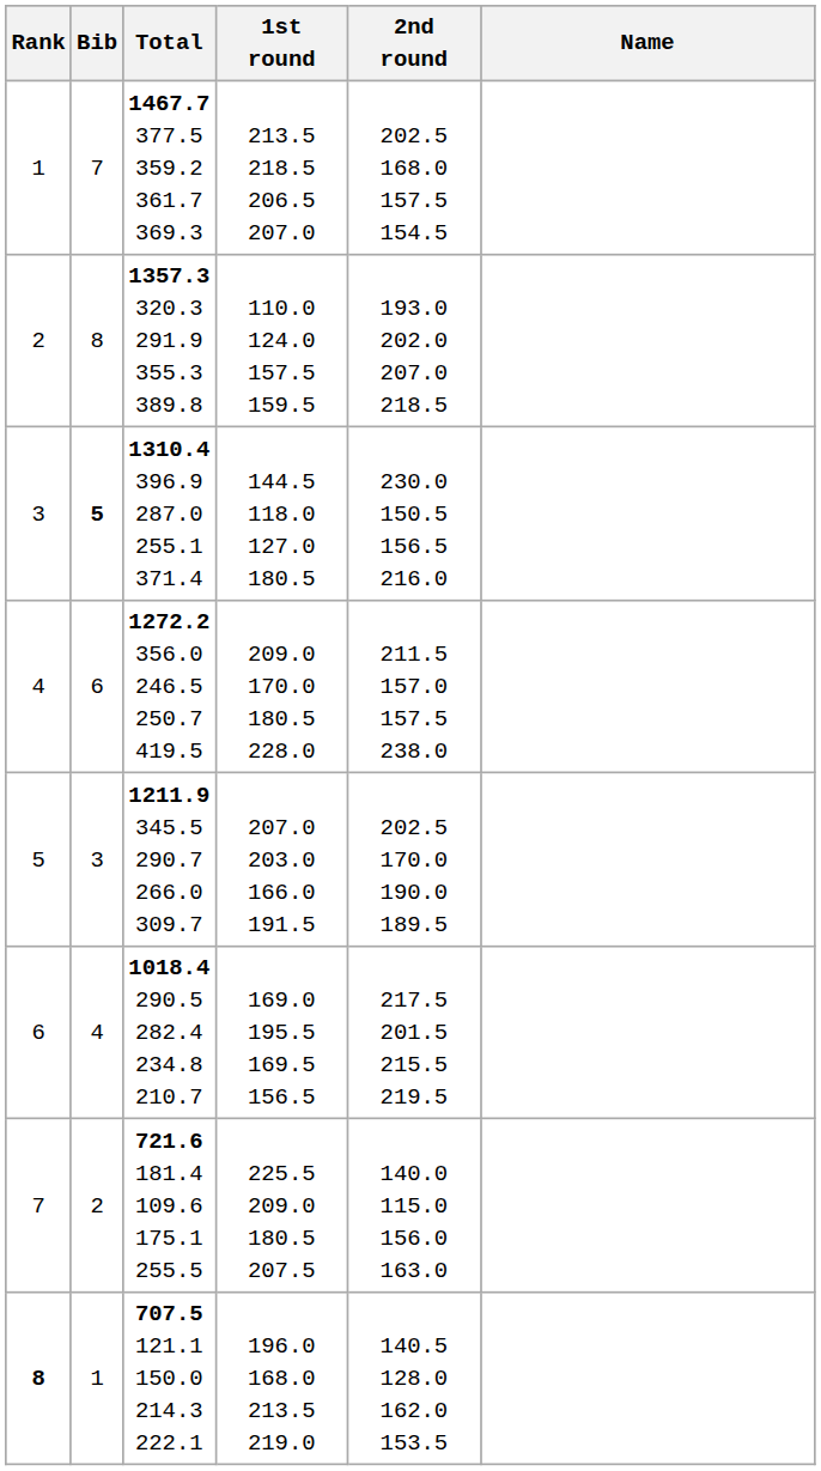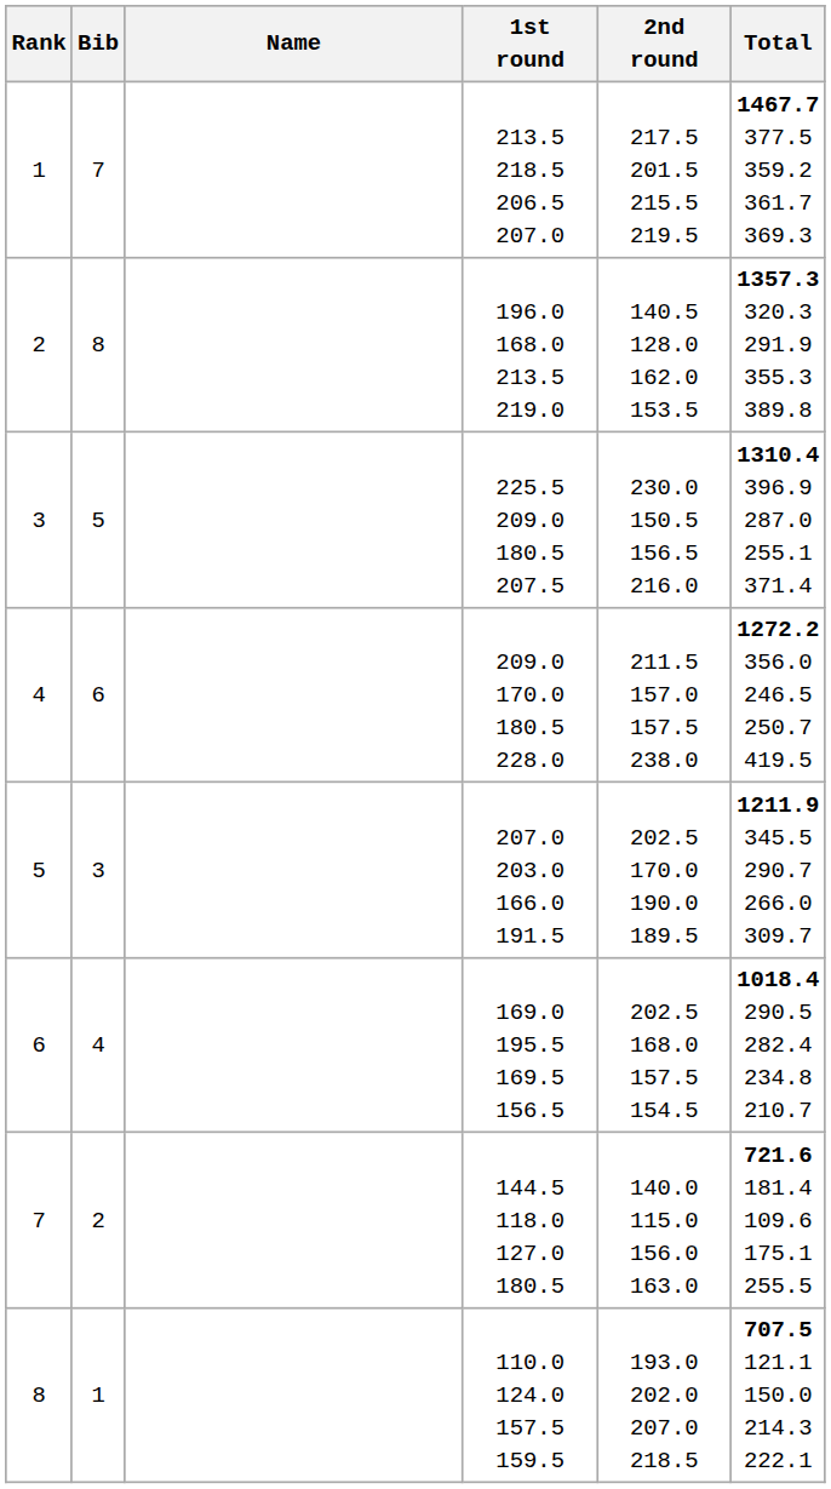columns swapped: Name <-> Total
row 2 | 2nd round: 202.5 168.0 157.5 154.5 -> 217.5 201.5 215.5 219.5
row 3 | 1st round: 110.0 124.0 157.5 159.5 -> 196.0 168.0 213.5 219.0
row 3 | 2nd round: 193.0 202.0 207.0 218.5 -> 140.5 128.0 162.0 153.5
row 4 | Bib: bold -> normal
row 4 | 1st round: 144.5 118.0 127.0 180.5 -> 225.5 209.0 180.5 207.5
row 7 | 2nd round: 217.5 201.5 215.5 219.5 -> 202.5 168.0 157.5 154.5
row 8 | 1st round: 225.5 209.0 180.5 207.5 -> 144.5 118.0 127.0 180.5
row 9 | Rank: bold -> normal
row 9 | 1st round: 196.0 168.0 213.5 219.0 -> 110.0 124.0 157.5 159.5
row 9 | 2nd round: 140.5 128.0 162.0 153.5 -> 193.0 202.0 207.0 218.5
